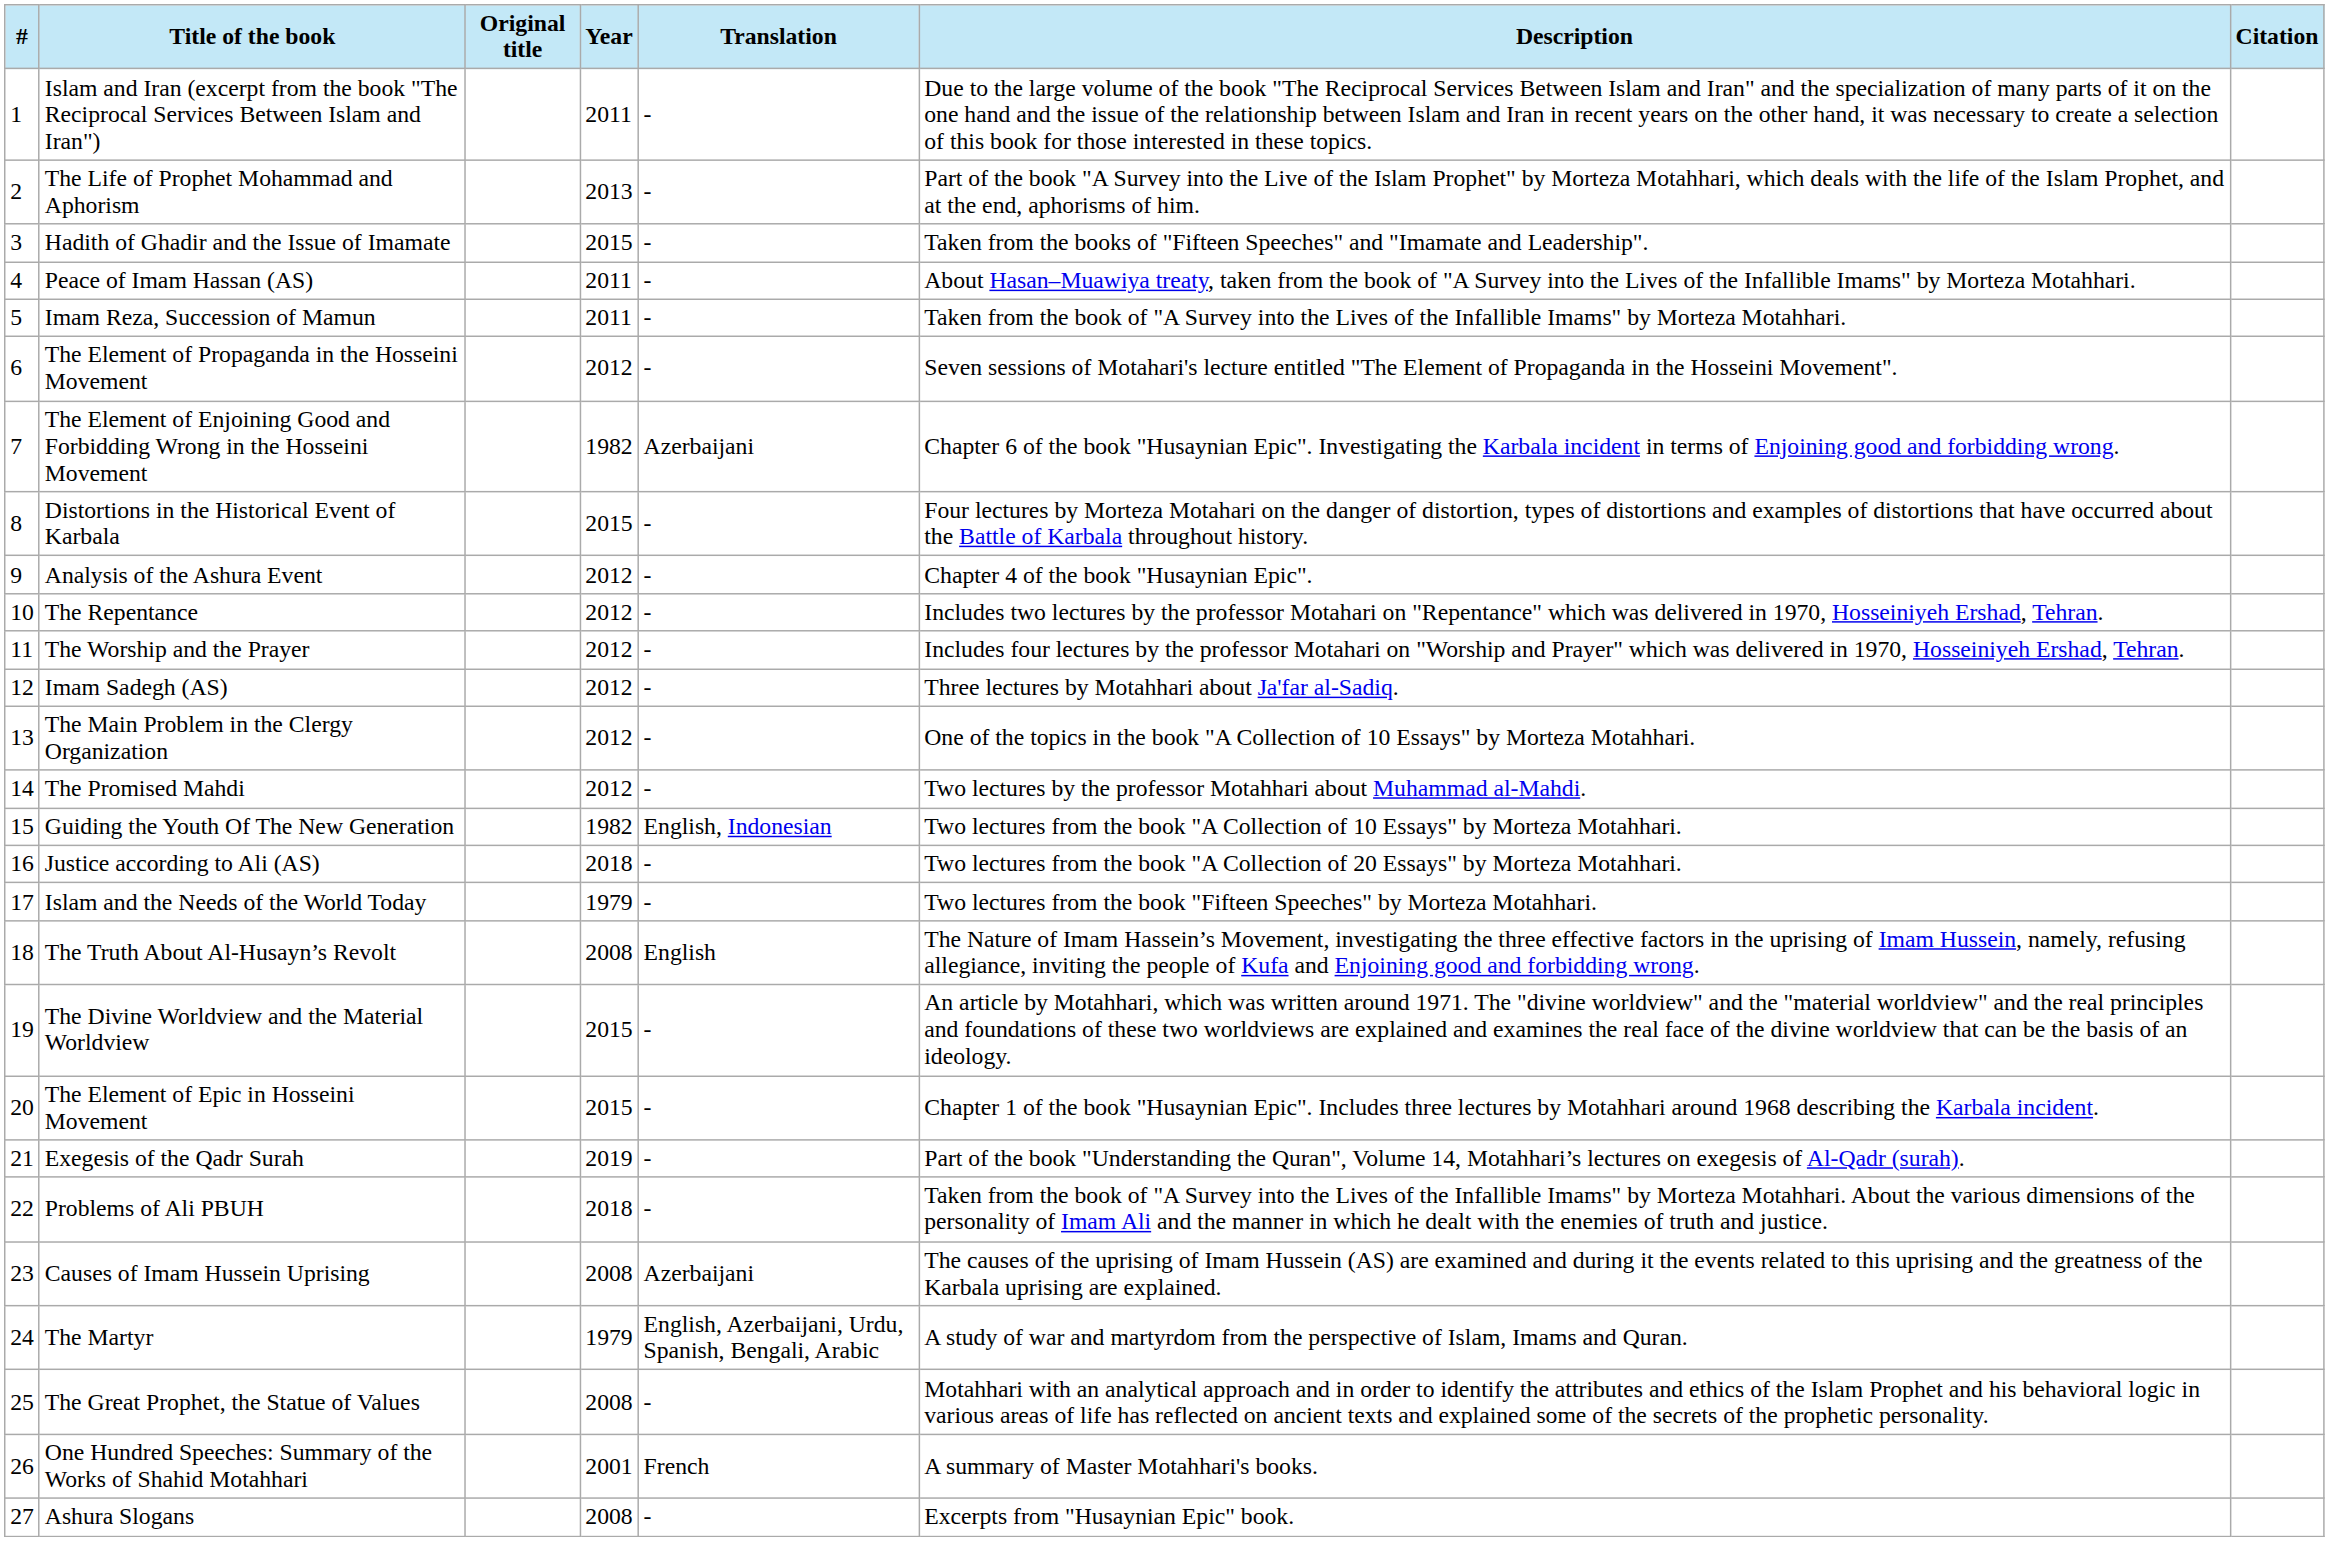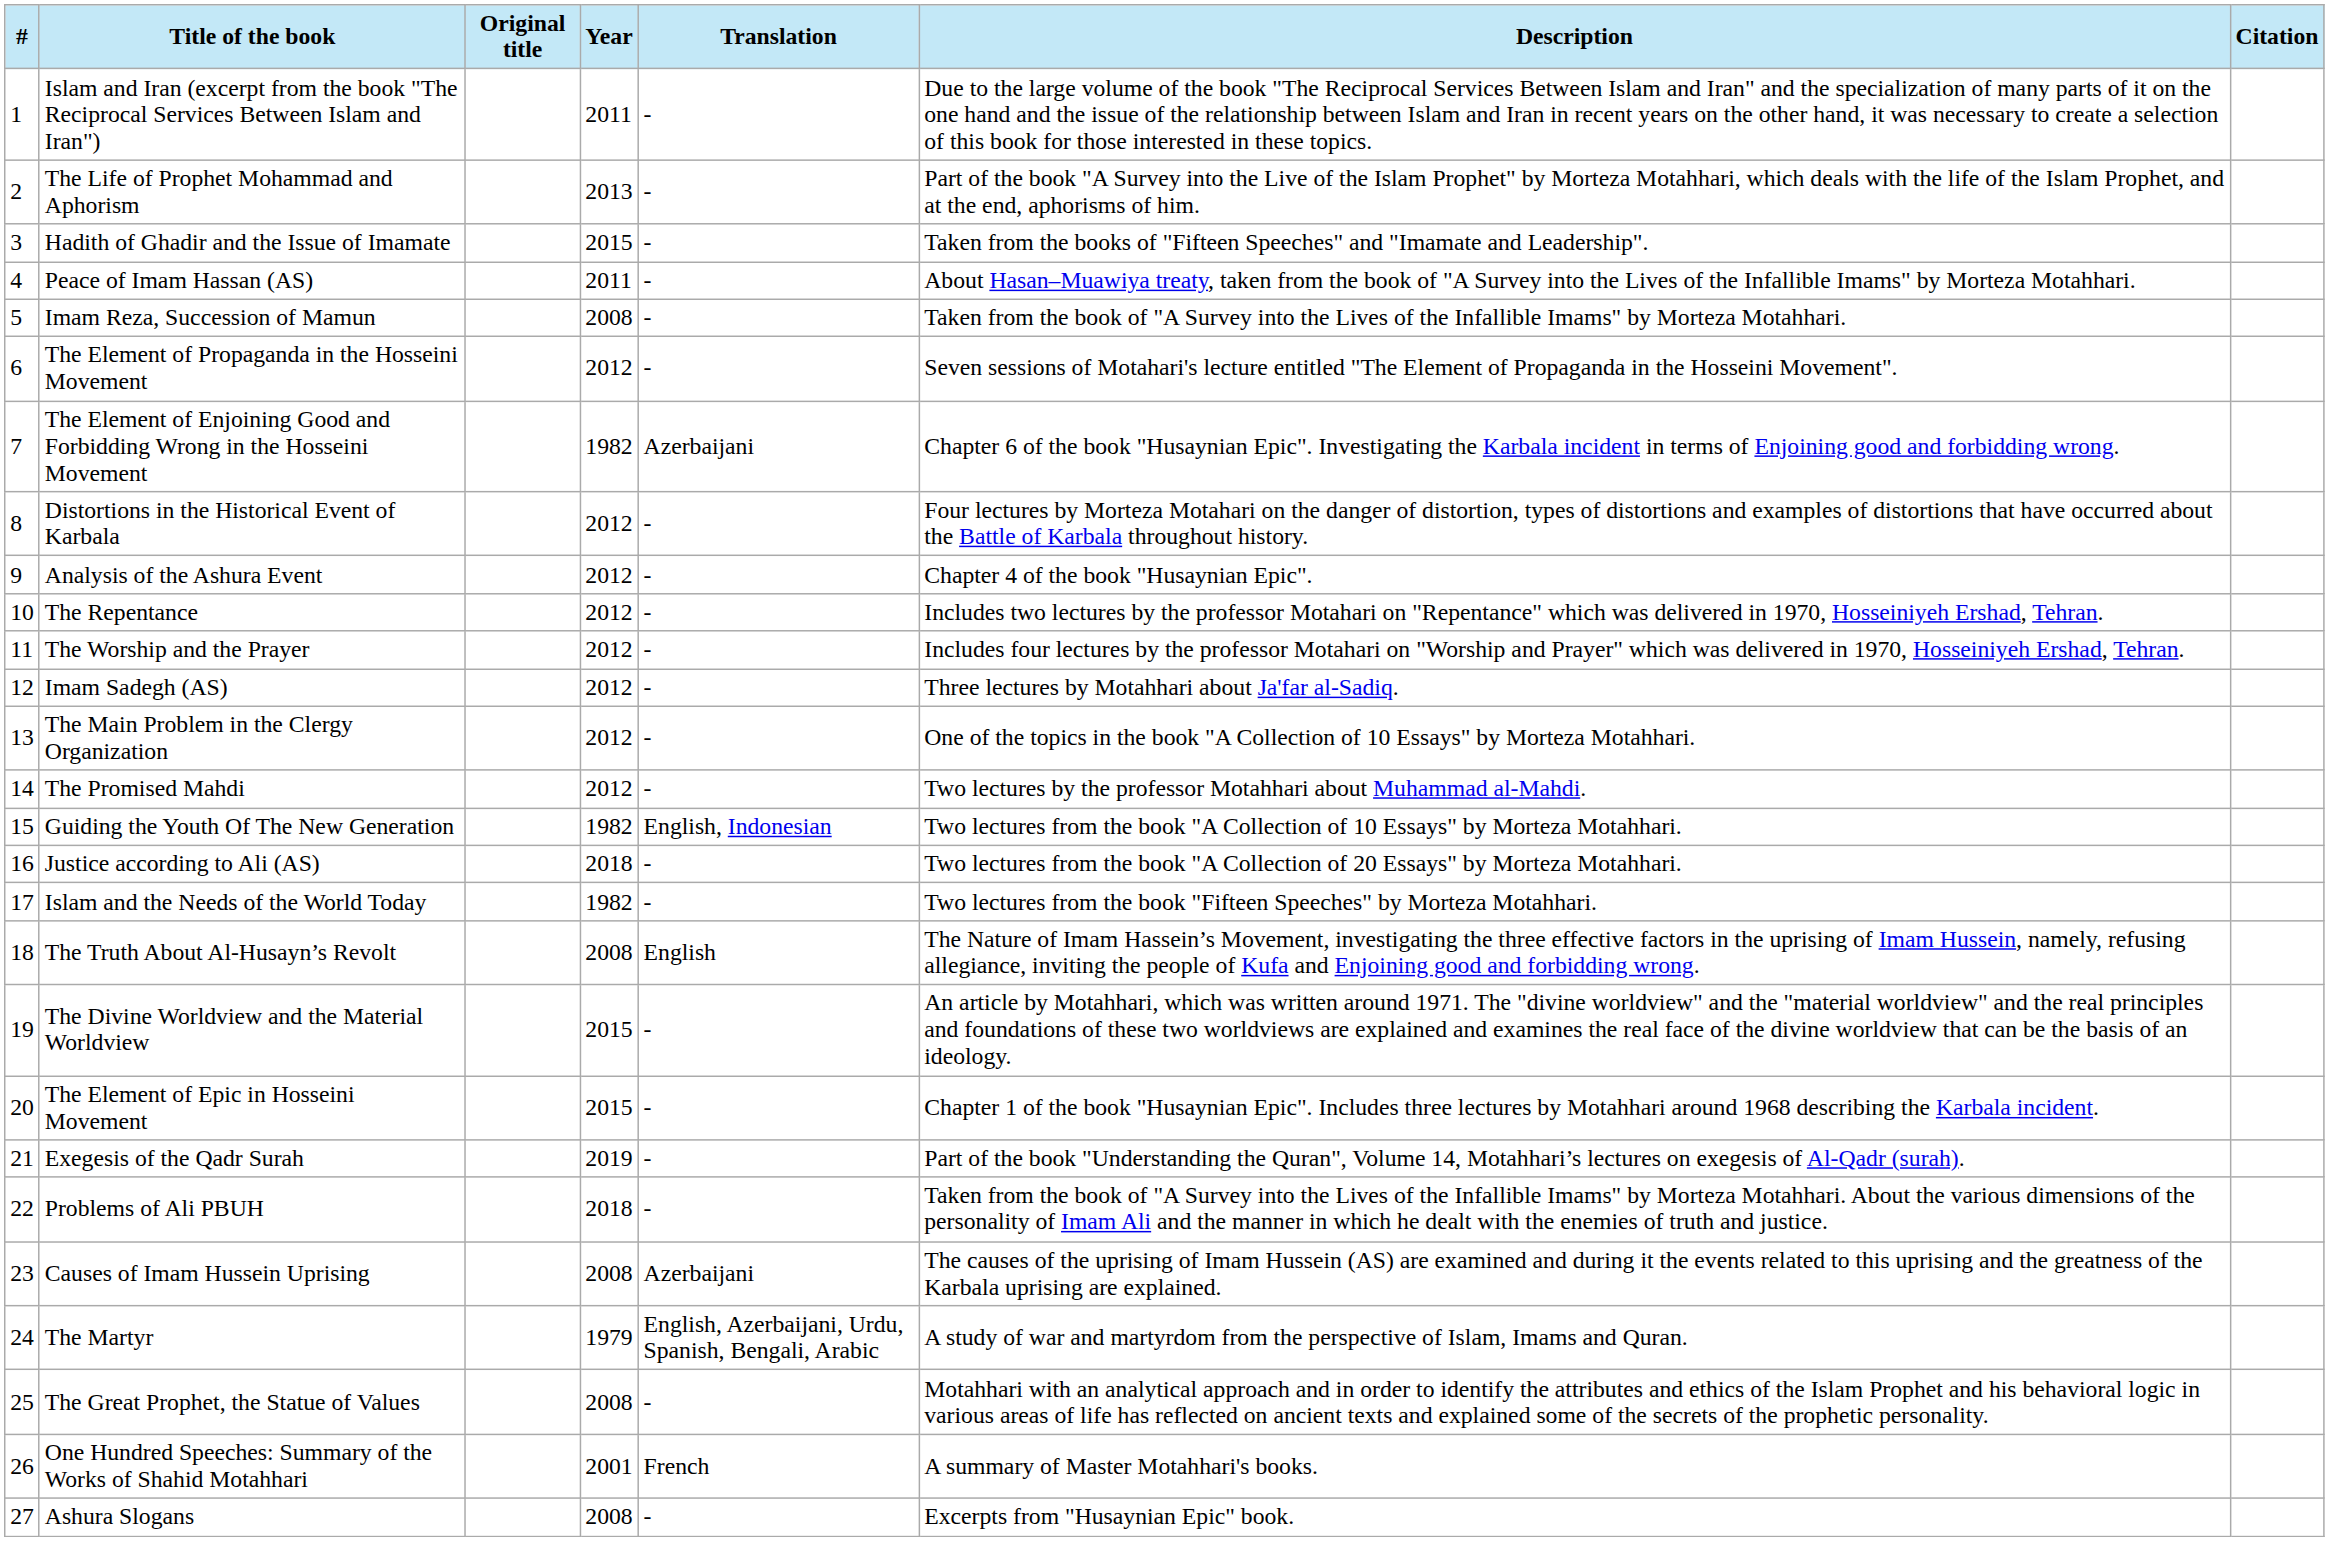Imam Reza, Succession of Mamun | Year: 2011 -> 2008
Distortions in the Historical Event of Karbala | Year: 2015 -> 2012
Islam and the Needs of the World Today | Year: 1979 -> 1982
